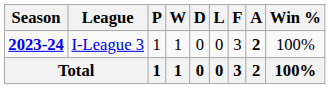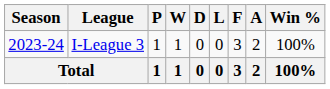I-League 3 | Season: bold -> normal
I-League 3 | A: bold -> normal
